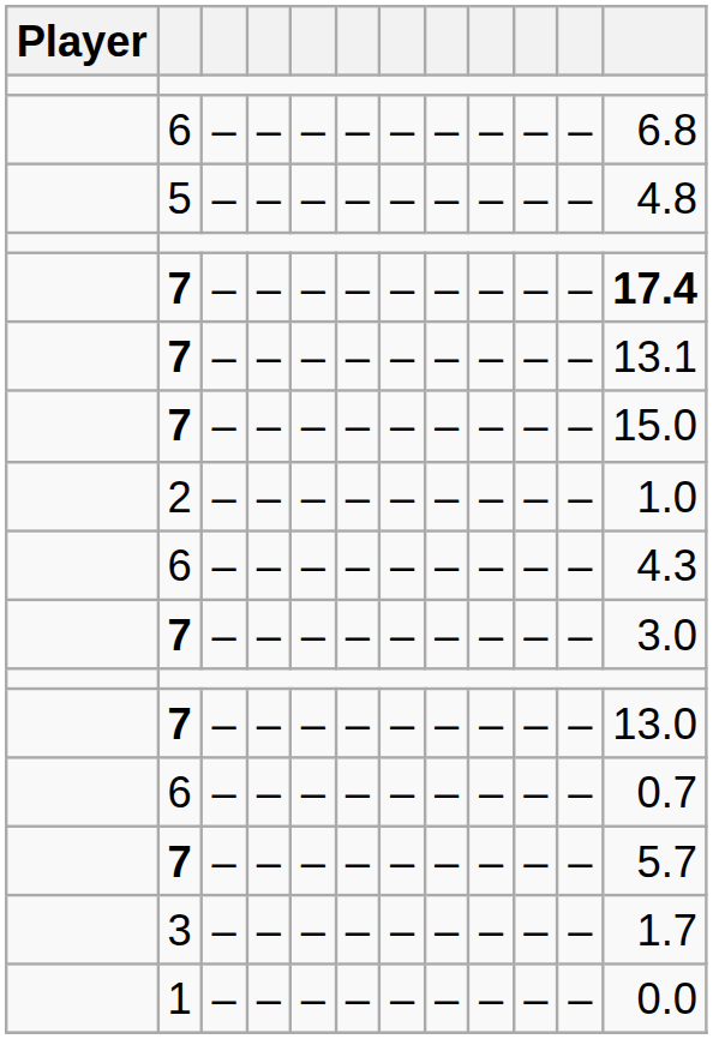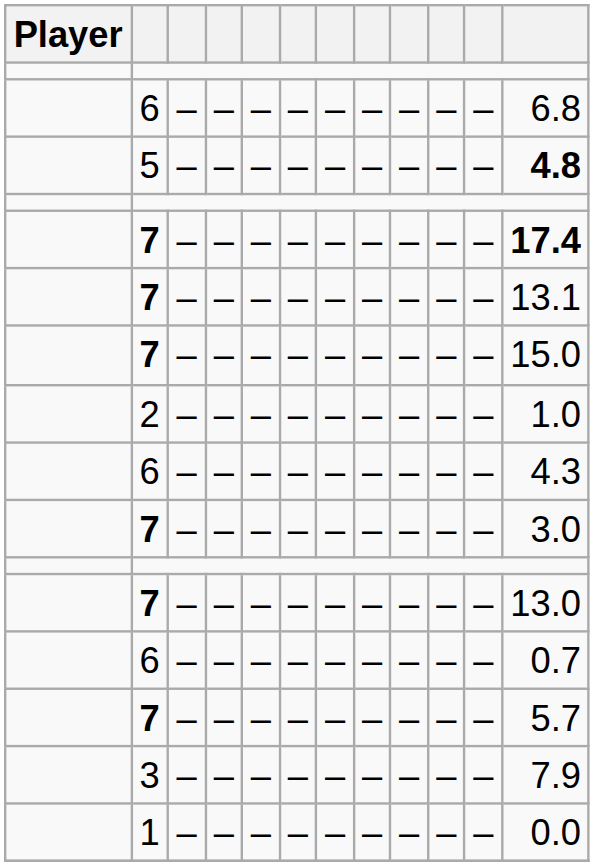5 | column 12: normal -> bold
3 | column 12: 1.7 -> 7.9
